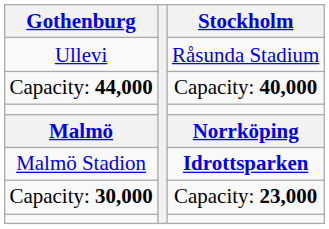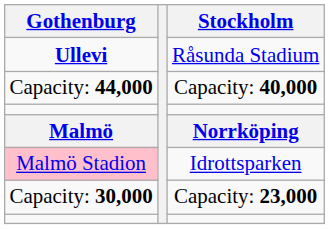Ullevi | Gothenburg: normal -> bold
Malmö Stadion | Gothenburg: no background -> pink background
Malmö Stadion | Stockholm: bold -> normal
